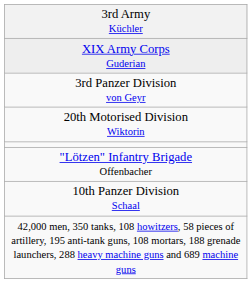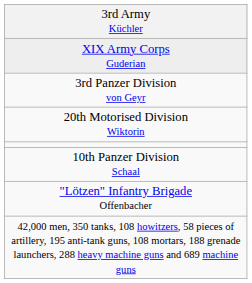row 6 | column 1: "Lötzen" Infantry Brigade Offenbacher -> 10th Panzer Division Schaal
row 7 | column 1: 10th Panzer Division Schaal -> "Lötzen" Infantry Brigade Offenbacher
